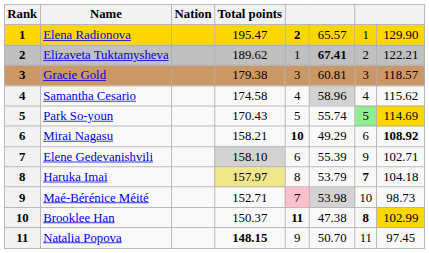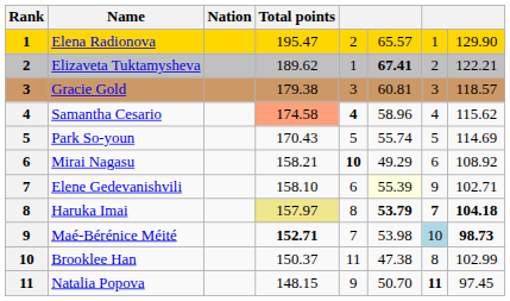Elena Radionova | column 5: bold -> normal
Samantha Cesario | Total points: no background -> lightsalmon background
Samantha Cesario | column 5: normal -> bold
Samantha Cesario | column 6: lightgrey background -> no background
Park So-youn | column 7: lightgreen background -> no background
Park So-youn | column 8: gold background -> no background
Mirai Nagasu | column 8: bold -> normal
Elene Gedevanishvili | Total points: lightgrey background -> no background
Elene Gedevanishvili | column 6: no background -> lightyellow background
Haruka Imai | column 6: normal -> bold
Haruka Imai | column 8: normal -> bold
Maé-Bérénice Méité | Total points: normal -> bold
Maé-Bérénice Méité | column 5: pink background -> no background
Maé-Bérénice Méité | column 6: lightgrey background -> no background
Maé-Bérénice Méité | column 7: no background -> lightblue background
Maé-Bérénice Méité | column 8: normal -> bold
Brooklee Han | column 5: bold -> normal
Brooklee Han | column 7: bold -> normal
Brooklee Han | column 8: gold background -> no background
Natalia Popova | Total points: bold -> normal
Natalia Popova | column 7: normal -> bold
